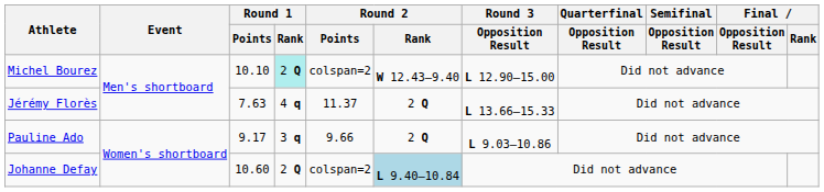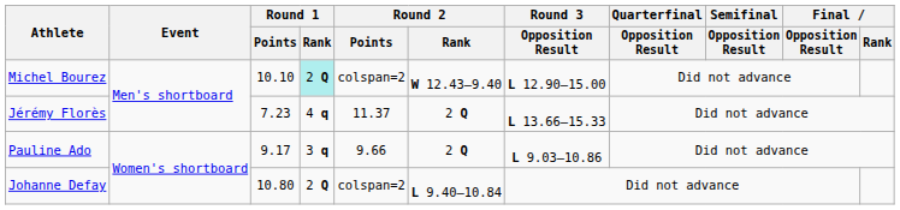Jérémy Florès | Round 1 / Points: 7.63 -> 7.23
Johanne Defay | Round 1 / Points: 10.60 -> 10.80
Johanne Defay | Round 2 / Rank: lightblue background -> no background
